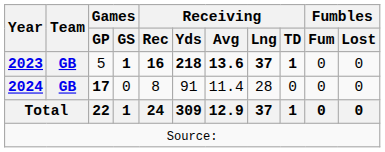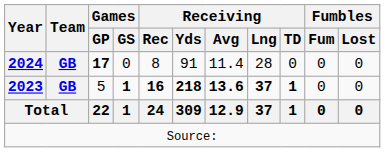rows swapped: 2023 <-> 2024
